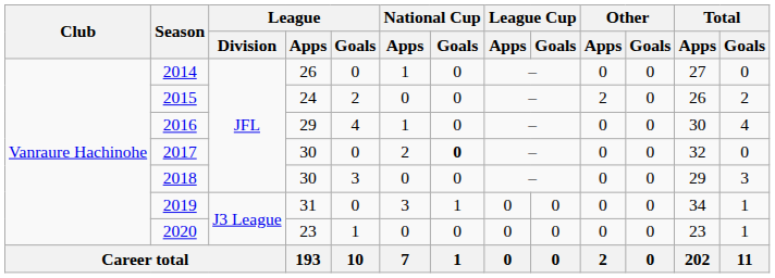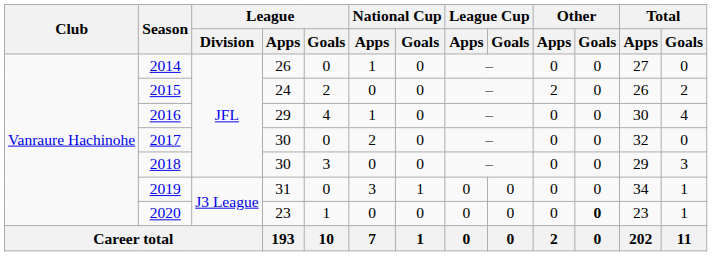2017 | National Cup / Goals: bold -> normal
2020 | Other / Goals: normal -> bold
